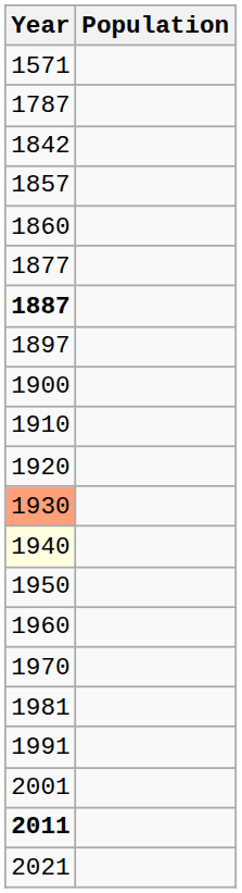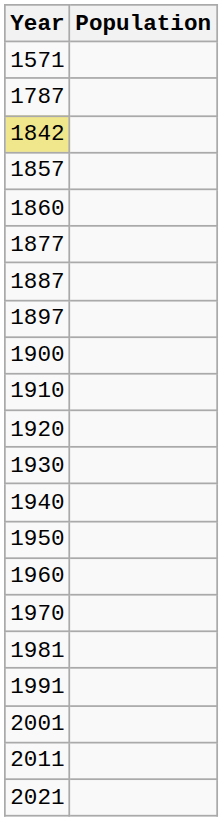1842 | Year: no background -> khaki background
1887 | Year: bold -> normal
1930 | Year: lightsalmon background -> no background
1940 | Year: lightyellow background -> no background
2011 | Year: bold -> normal
